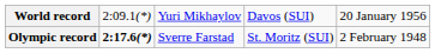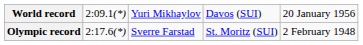Olympic record | column 2: bold -> normal
